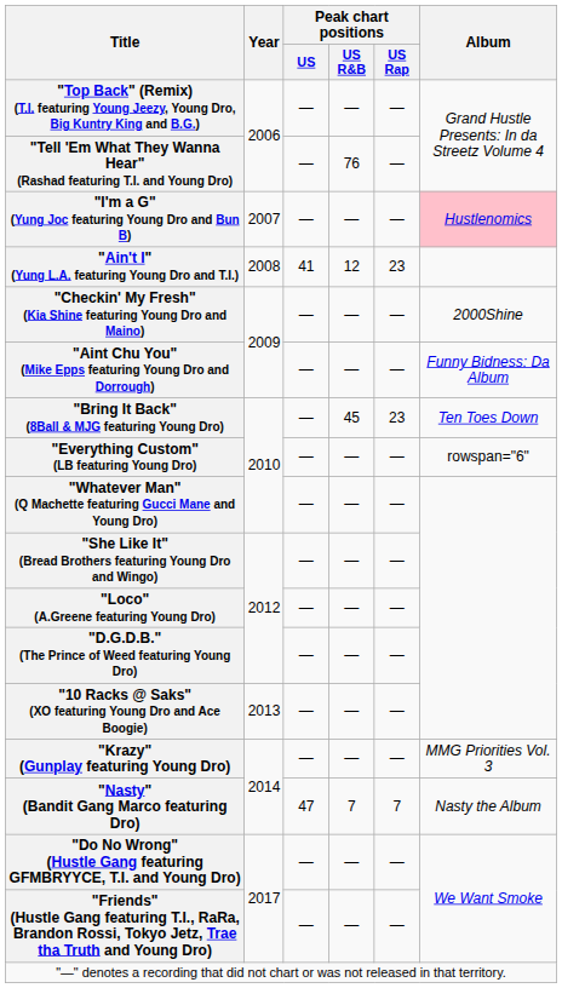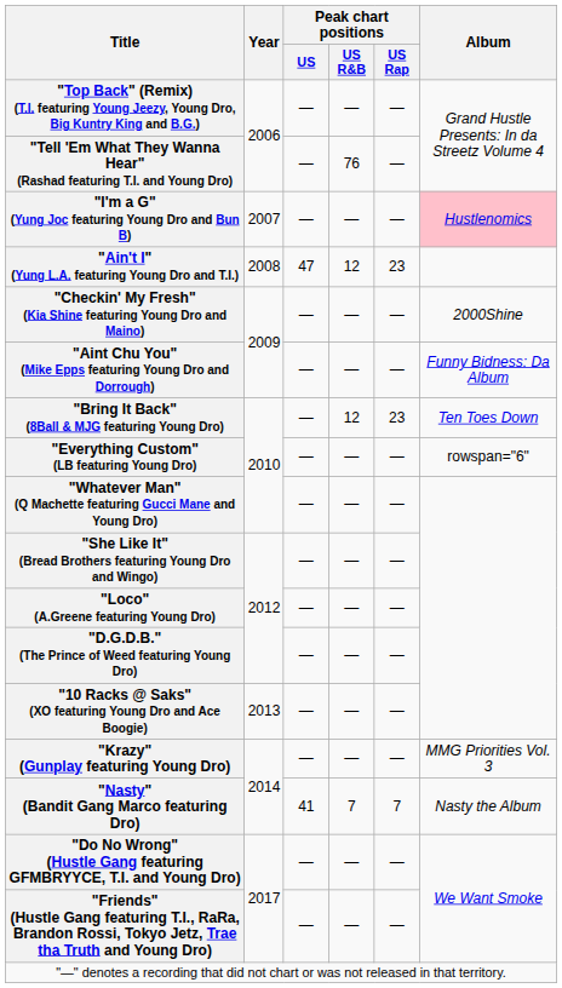"Ain't I" (Yung L.A. featuring Young Dro and T.I.) | Peak chart positions / US: 41 -> 47
"Bring It Back" (8Ball & MJG featuring Young Dro) | Peak chart positions / US R&B: 45 -> 12
"Nasty" (Bandit Gang Marco featuring Dro) | Peak chart positions / US: 47 -> 41
